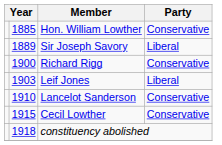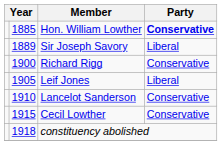Hon. William Lowther | Party: normal -> bold
Leif Jones | column 2: 1903 -> 1905
